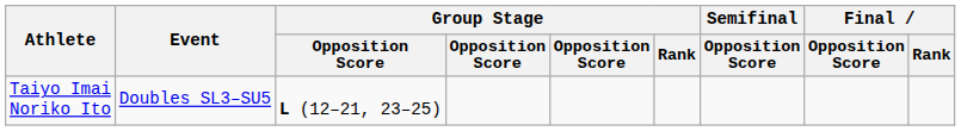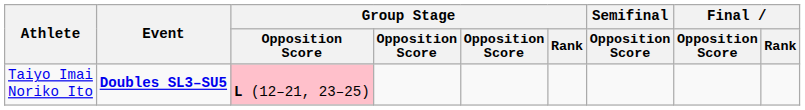Taiyo Imai Noriko Ito | Event: normal -> bold
Taiyo Imai Noriko Ito | column 3: no background -> pink background
